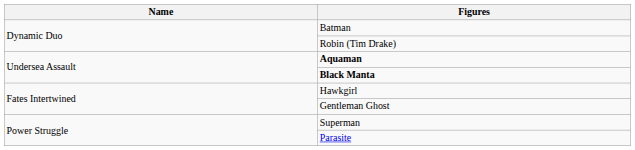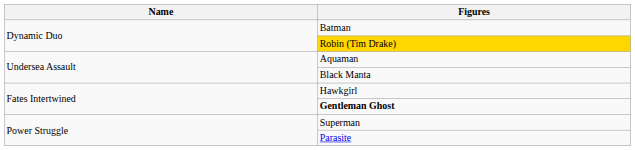Robin (Tim Drake) | Figures: no background -> gold background
Aquaman | Figures: bold -> normal
Black Manta | Figures: bold -> normal
Gentleman Ghost | Figures: normal -> bold
